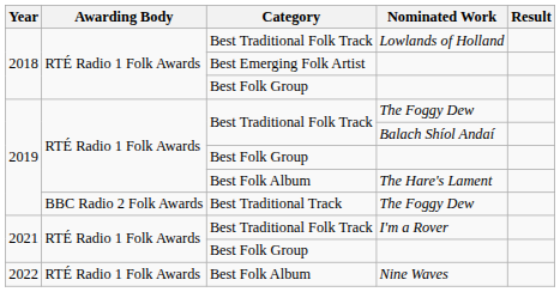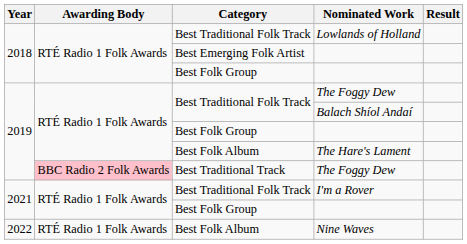Best Traditional Track / The Foggy Dew | Awarding Body: no background -> pink background
